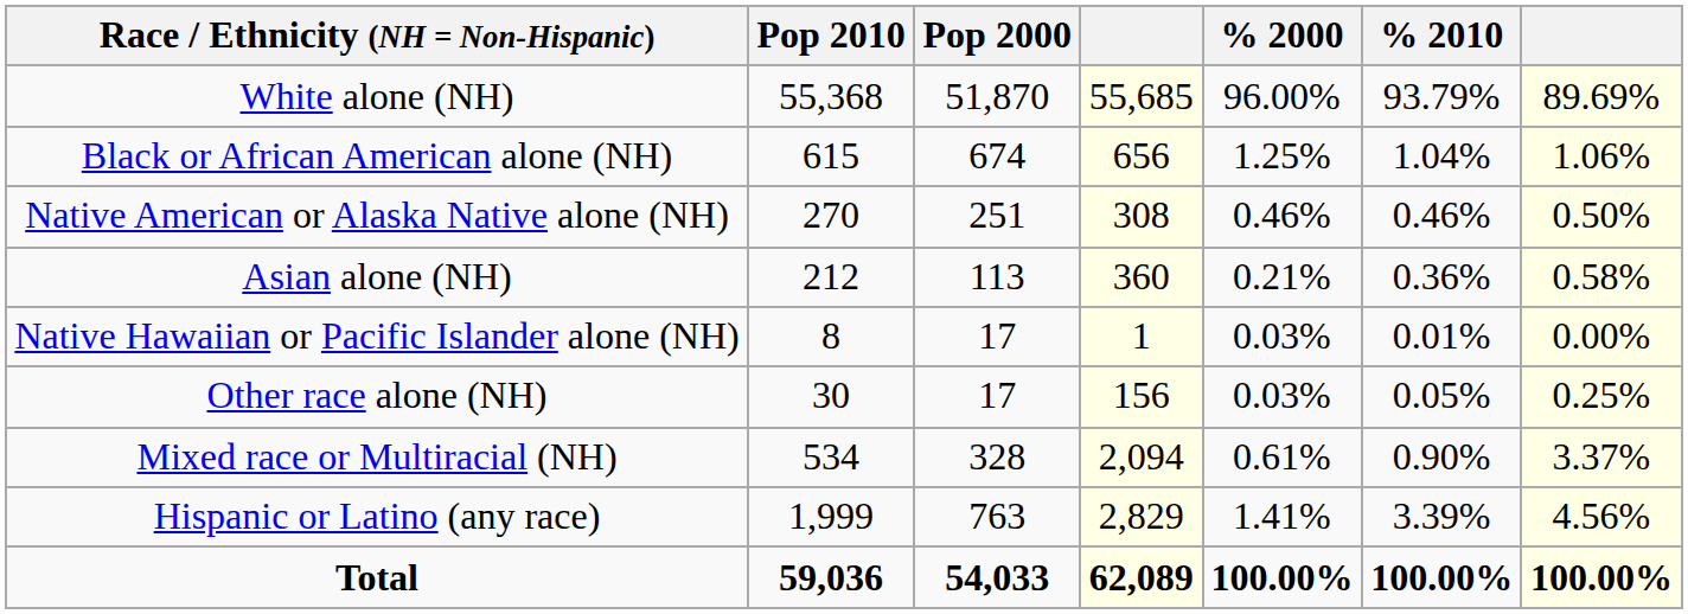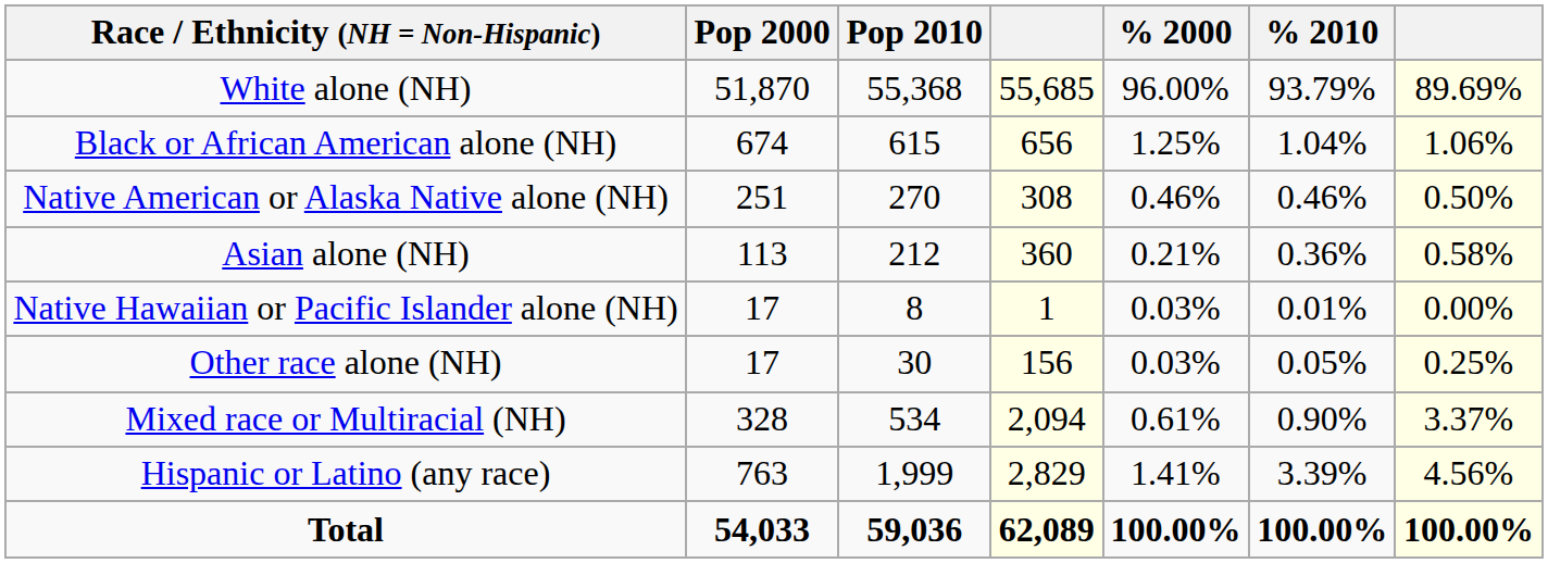columns swapped: Pop 2000 <-> Pop 2010
